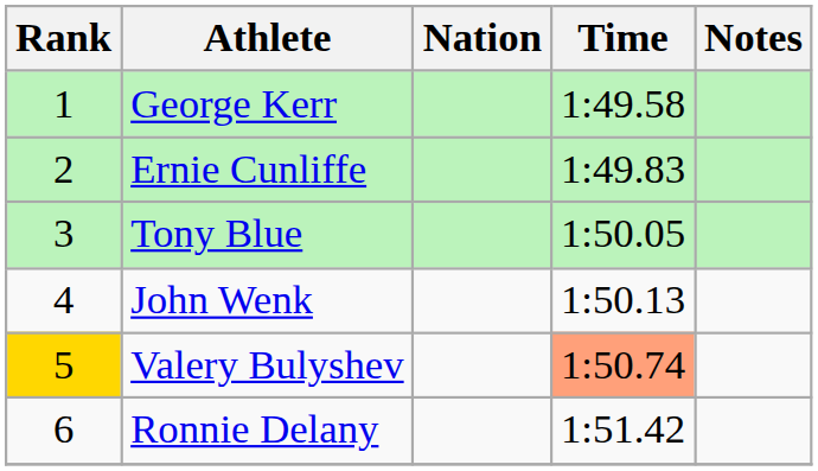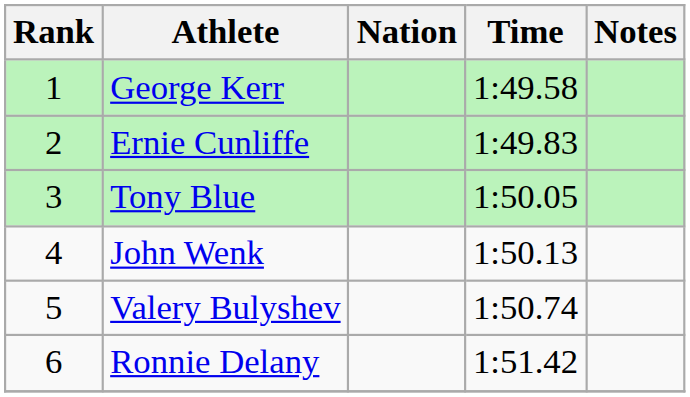Valery Bulyshev | Rank: gold background -> no background
Valery Bulyshev | Time: lightsalmon background -> no background
